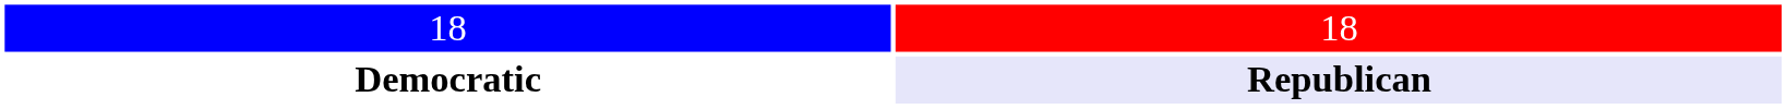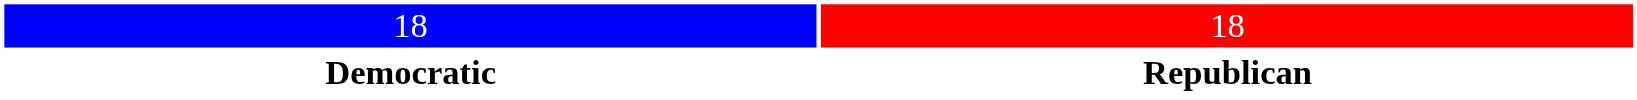Democratic | column 2: lavender background -> no background
